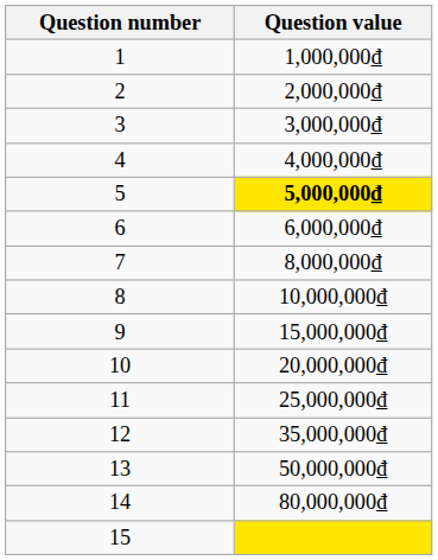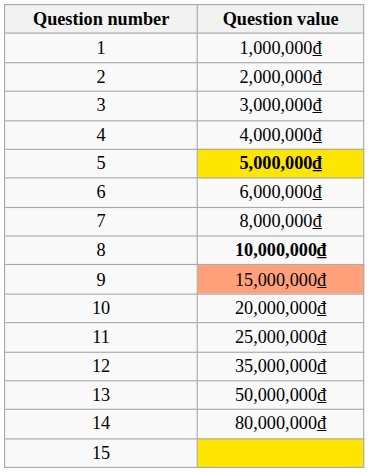8 | Question value: normal -> bold
9 | Question value: no background -> lightsalmon background
